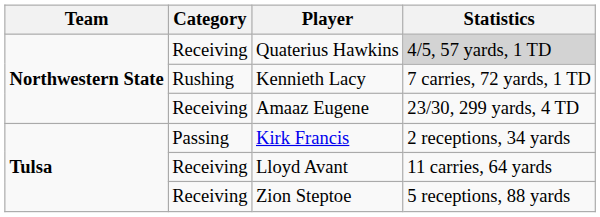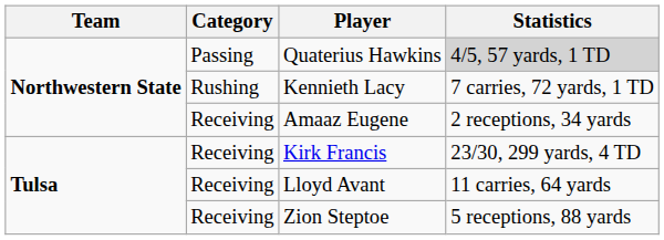Quaterius Hawkins | Category: Receiving -> Passing
Amaaz Eugene | Statistics: 23/30, 299 yards, 4 TD -> 2 receptions, 34 yards
Kirk Francis | Category: Passing -> Receiving
Kirk Francis | Statistics: 2 receptions, 34 yards -> 23/30, 299 yards, 4 TD
